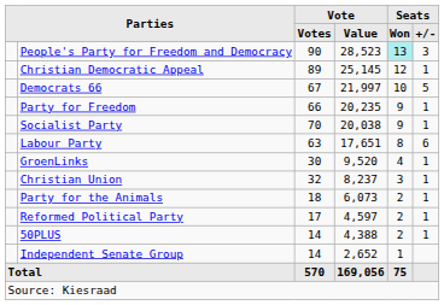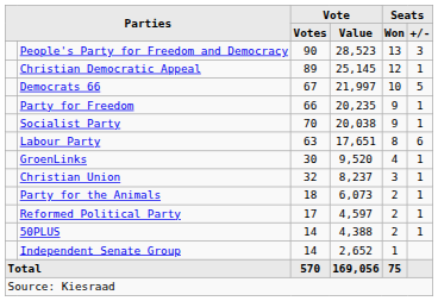People's Party for Freedom and Democracy | Seats / Won: paleturquoise background -> no background
